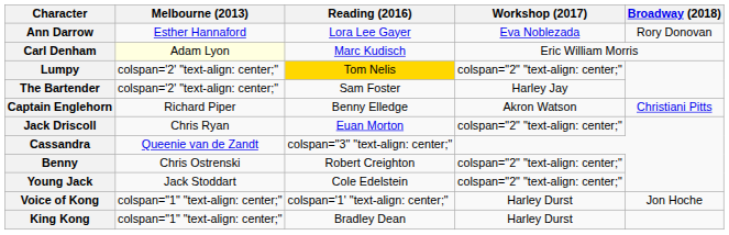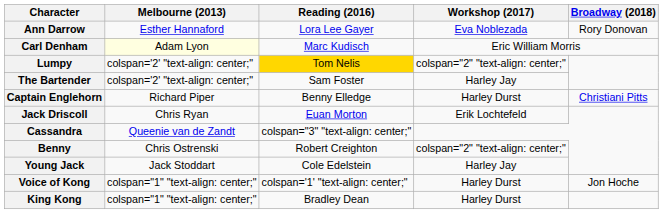Captain Englehorn | Workshop (2017): Akron Watson -> Harley Durst
Jack Driscoll | Workshop (2017): colspan="2" "text-align: center;" -> Erik Lochtefeld
Young Jack | Workshop (2017): colspan="2" "text-align: center;" -> Harley Jay
